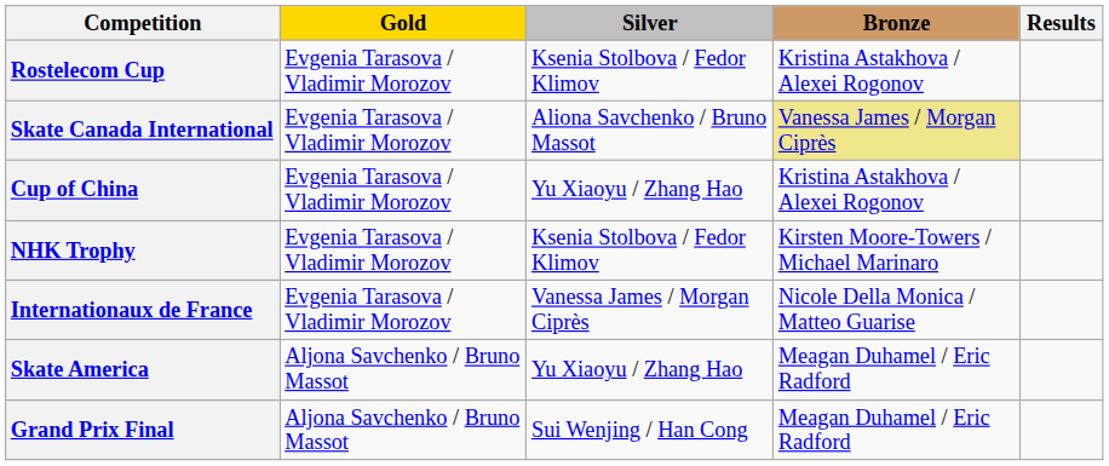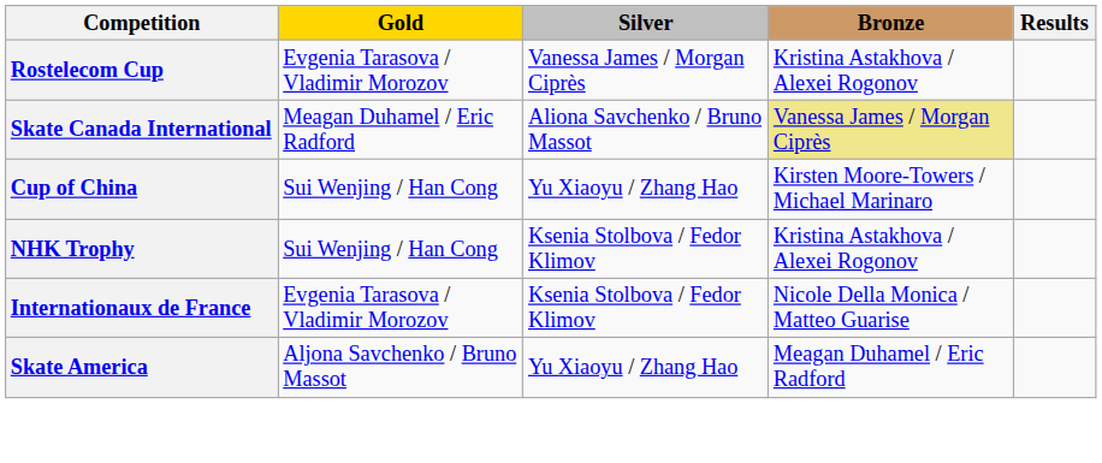Rostelecom Cup | Silver: Ksenia Stolbova / Fedor Klimov -> Vanessa James / Morgan Ciprès
Skate Canada International | Gold: Evgenia Tarasova / Vladimir Morozov -> Meagan Duhamel / Eric Radford
Cup of China | Gold: Evgenia Tarasova / Vladimir Morozov -> Sui Wenjing / Han Cong
Cup of China | Bronze: Kristina Astakhova / Alexei Rogonov -> Kirsten Moore-Towers / Michael Marinaro
NHK Trophy | Gold: Evgenia Tarasova / Vladimir Morozov -> Sui Wenjing / Han Cong
NHK Trophy | Bronze: Kirsten Moore-Towers / Michael Marinaro -> Kristina Astakhova / Alexei Rogonov
Internationaux de France | Silver: Vanessa James / Morgan Ciprès -> Ksenia Stolbova / Fedor Klimov
- row: Grand Prix Final | Aljona Savchenko / Bruno Massot | Sui Wenjing / Han Cong | Meagan Duhamel / Eric Radford
